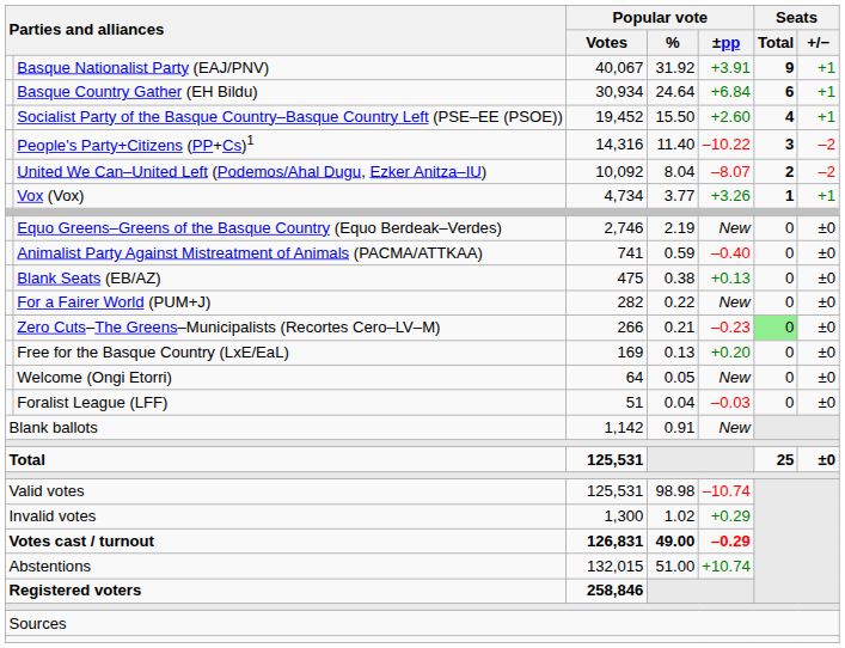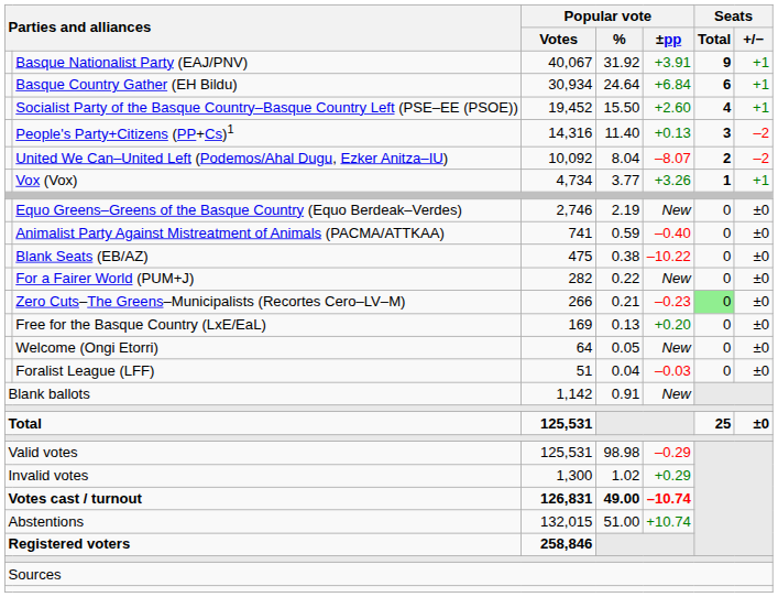People's Party+Citizens (PP+Cs)1 | Popular vote / ±pp: –10.22 -> +0.13
Blank Seats (EB/AZ) | Popular vote / ±pp: +0.13 -> –10.22
Valid votes | Popular vote / ±pp: –10.74 -> –0.29
Votes cast / turnout | Popular vote / ±pp: –0.29 -> –10.74
